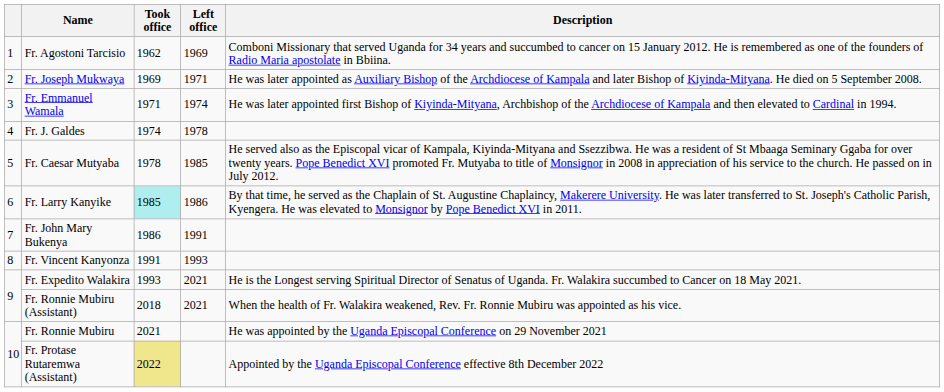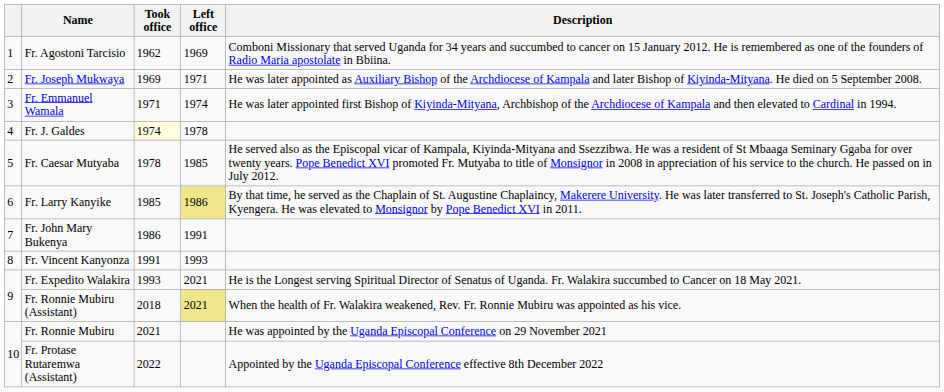Fr. J. Galdes | Took office: no background -> lightyellow background
Fr. Larry Kanyike | Took office: paleturquoise background -> no background
Fr. Larry Kanyike | Left office: no background -> khaki background
Fr. Ronnie Mubiru (Assistant) | Left office: no background -> khaki background
Fr. Protase Rutaremwa (Assistant) | Took office: khaki background -> no background
